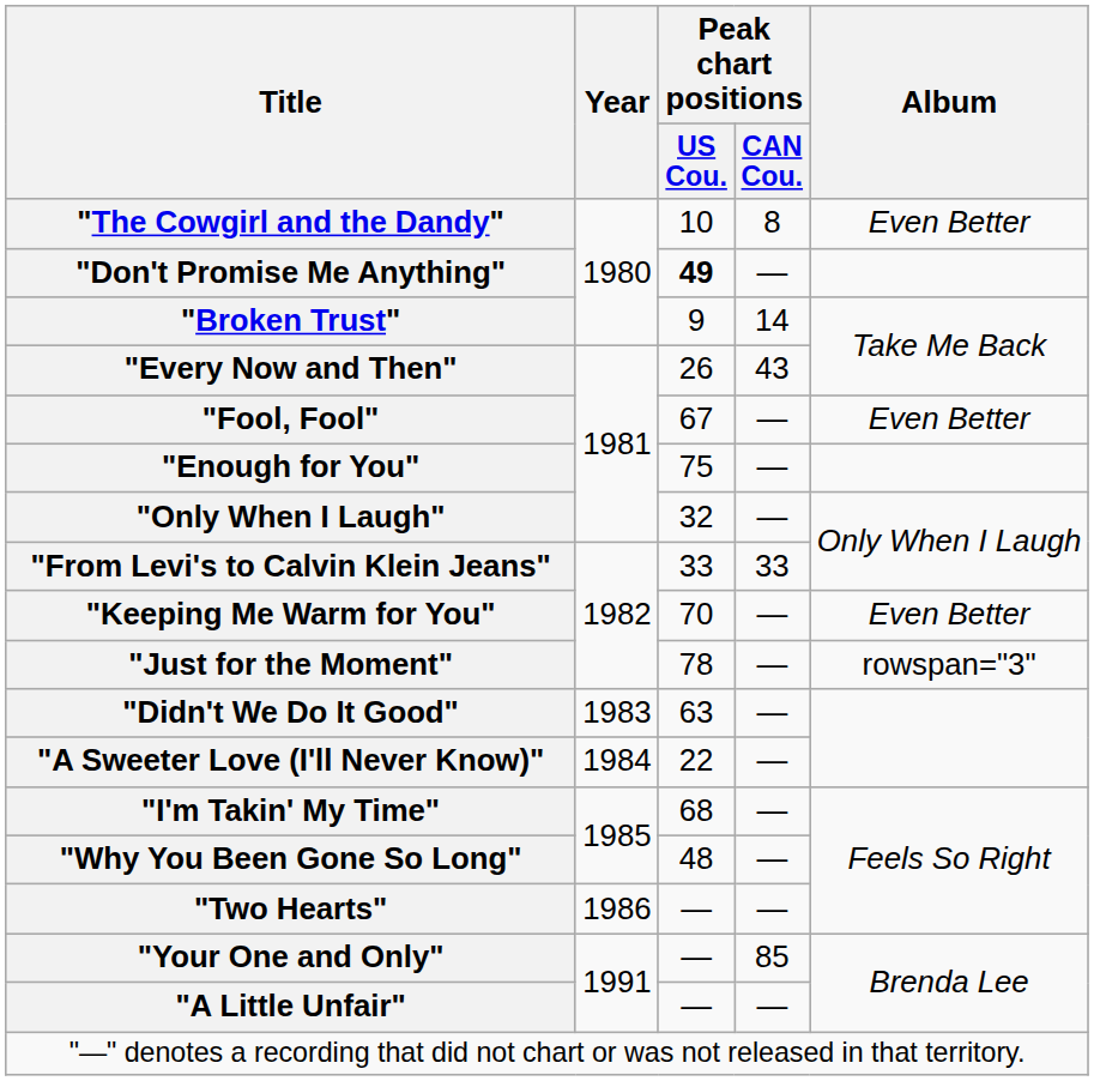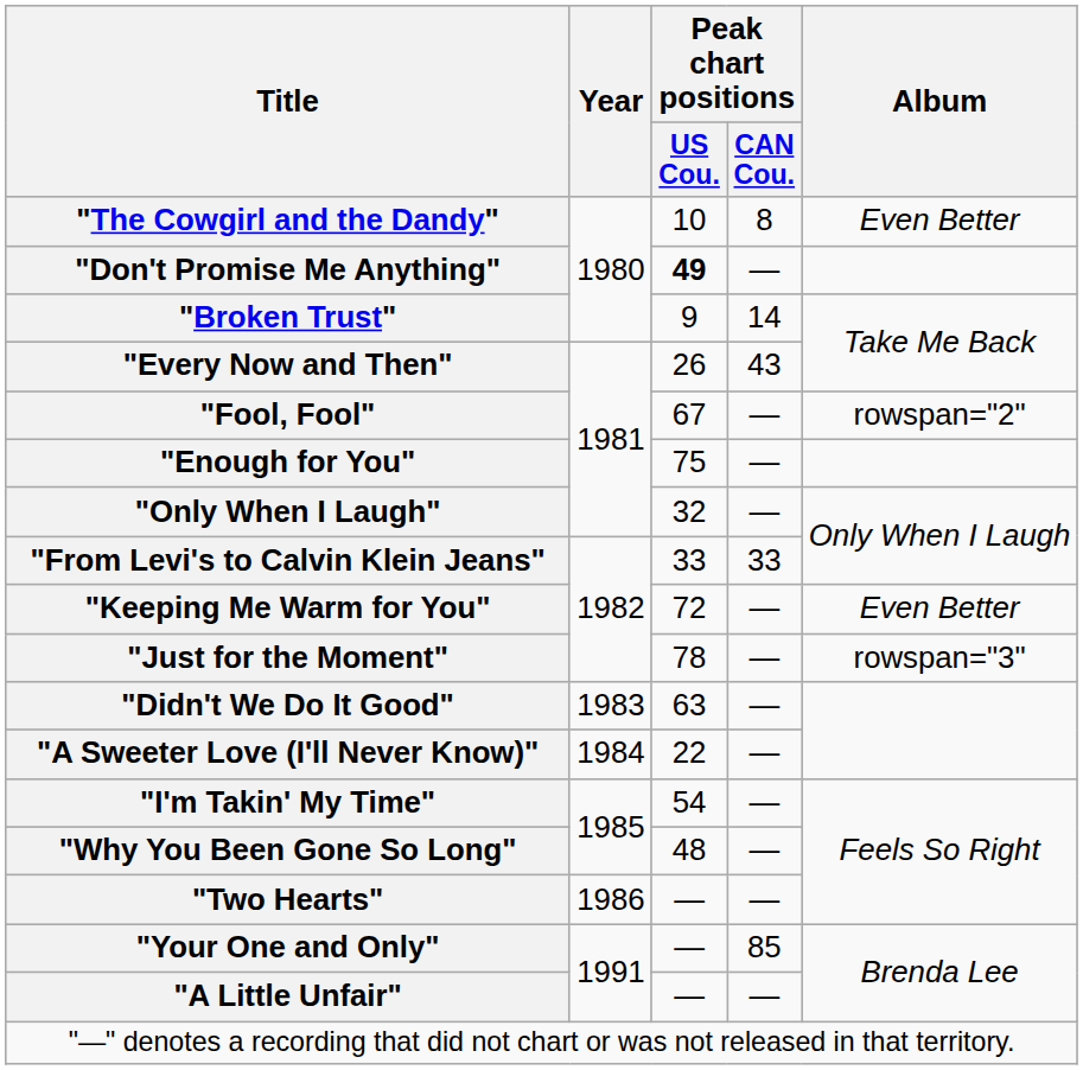"Fool, Fool" | Album: Even Better -> rowspan="2"
"Keeping Me Warm for You" | Peak chart positions / US Cou.: 70 -> 72
"I'm Takin' My Time" | Peak chart positions / US Cou.: 68 -> 54
